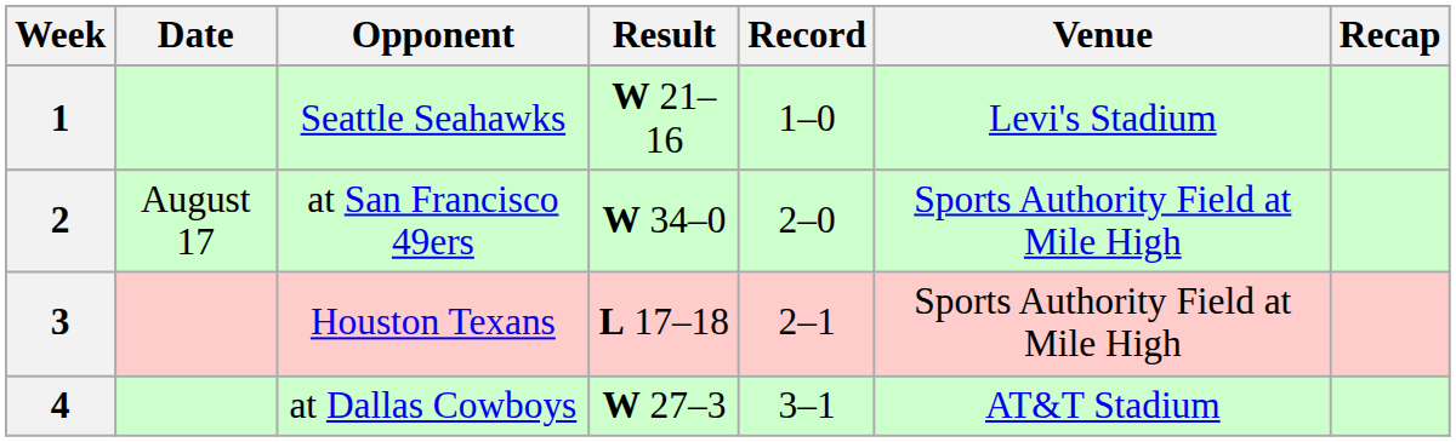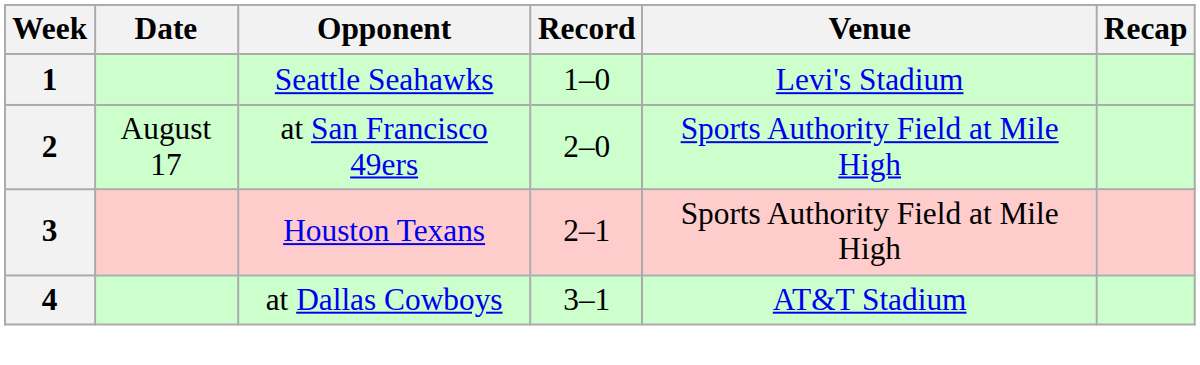- column: Result | W 21–16 | W 34–0 | L 17–18 | W 27–3
